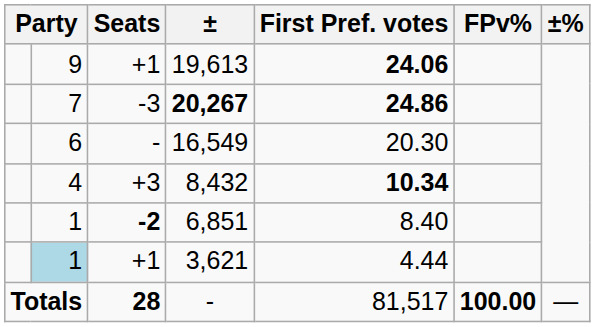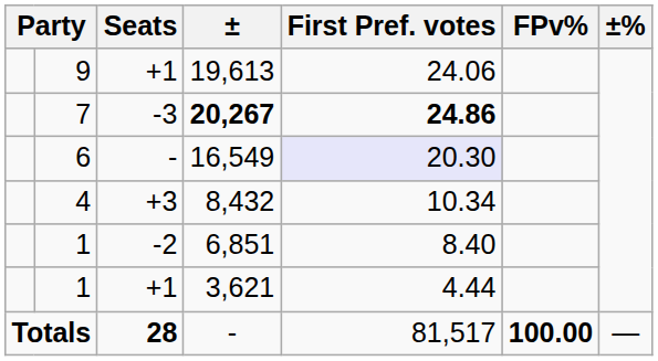19,613 | First Pref. votes: bold -> normal
16,549 | First Pref. votes: no background -> lavender background
8,432 | First Pref. votes: bold -> normal
6,851 | Seats: bold -> normal
3,621 | column 2: lightblue background -> no background
